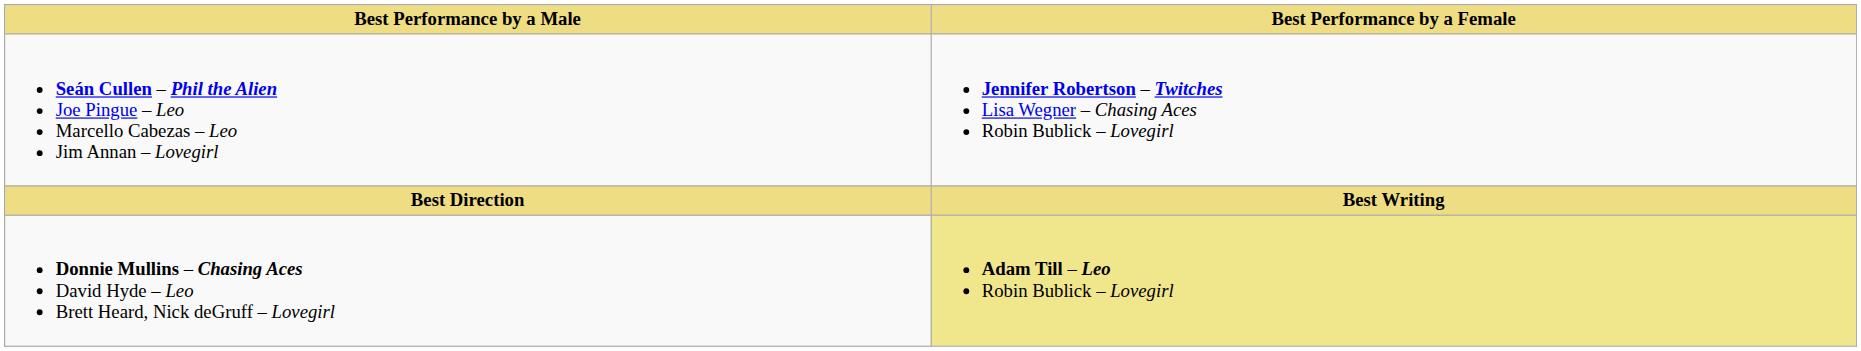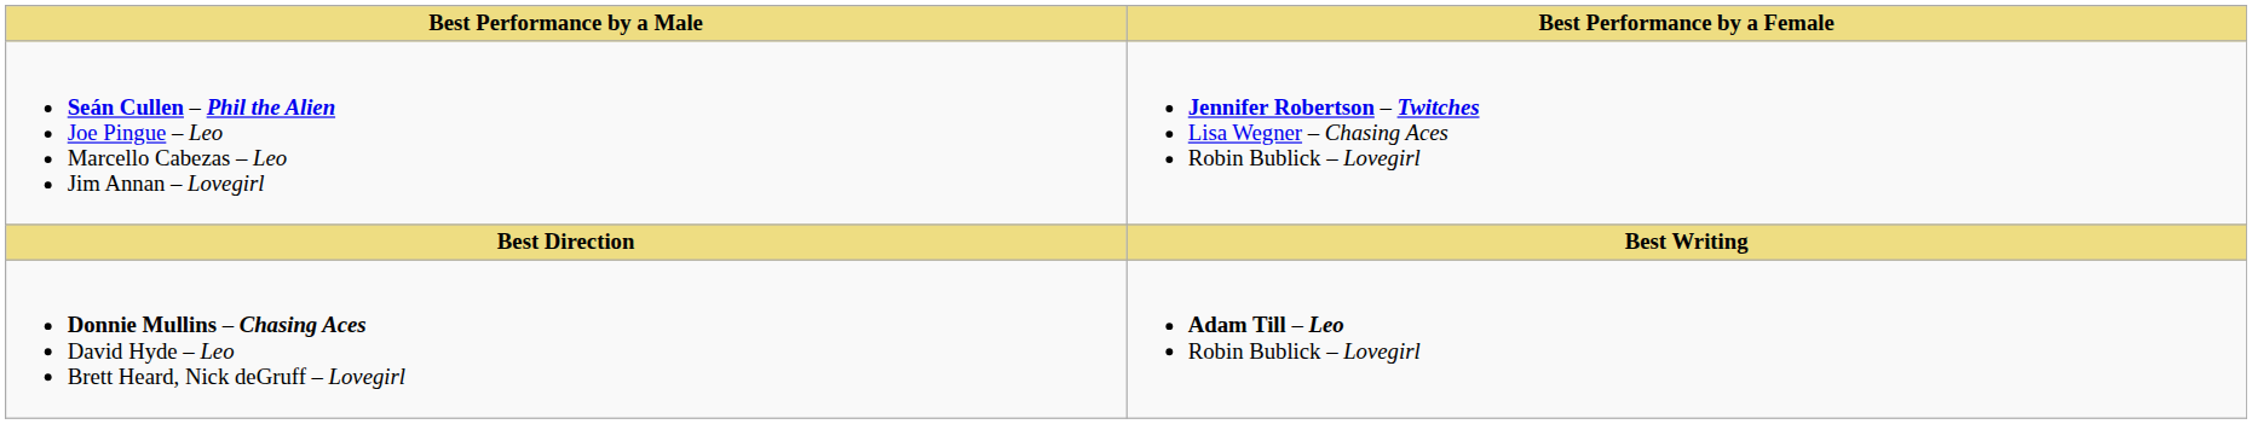row 4 | Best Performance by a Female: khaki background -> no background
